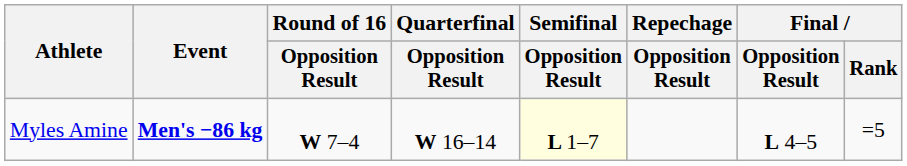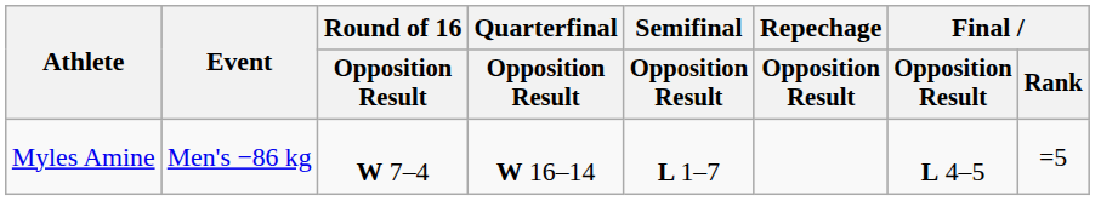Myles Amine | Event: bold -> normal
Myles Amine | Semifinal / Opposition Result: lightyellow background -> no background
